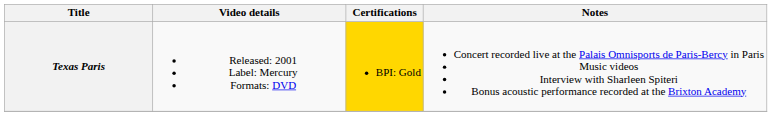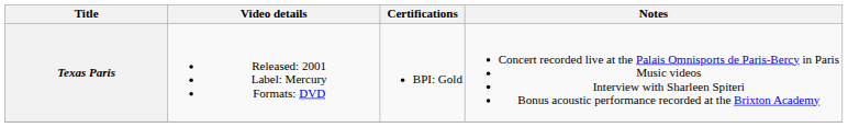Texas Paris | Certifications: gold background -> no background
